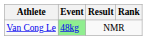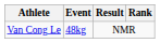Van Cong Le | Event: lightgreen background -> no background
